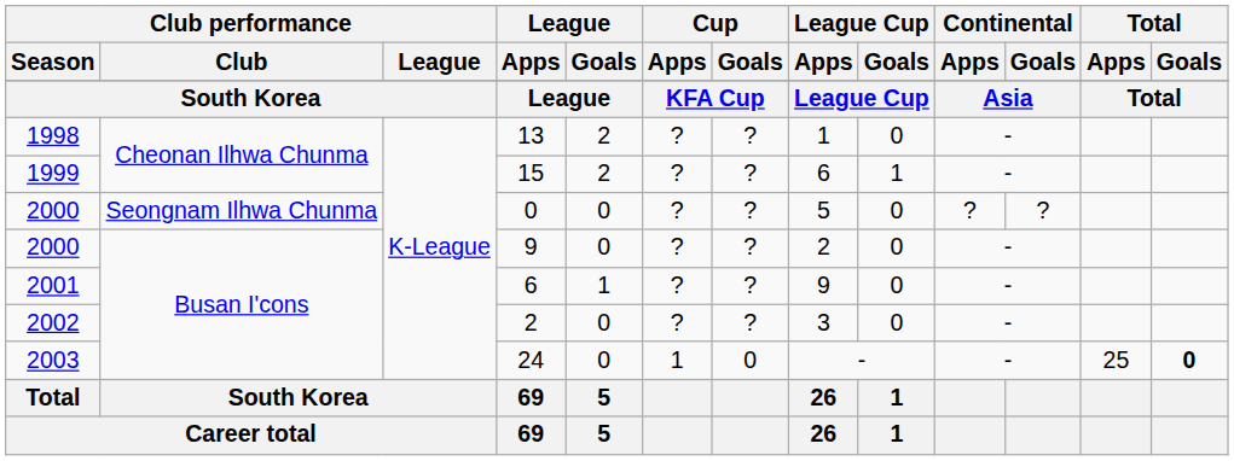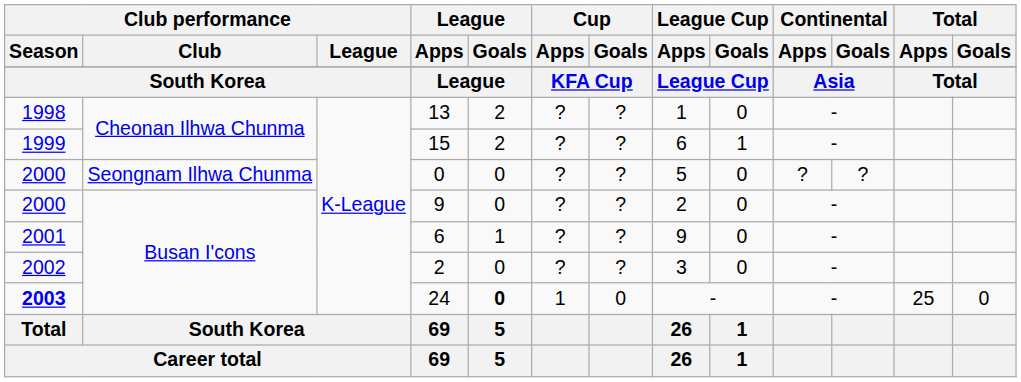24 | Club performance / Season: normal -> bold
24 | League / Goals: normal -> bold
24 | Total / Goals: bold -> normal
